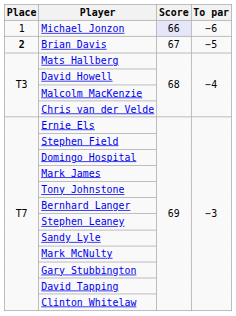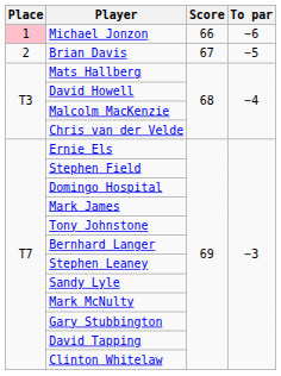Michael Jonzon | Place: no background -> pink background
Michael Jonzon | Score: lavender background -> no background
Brian Davis | Place: bold -> normal
